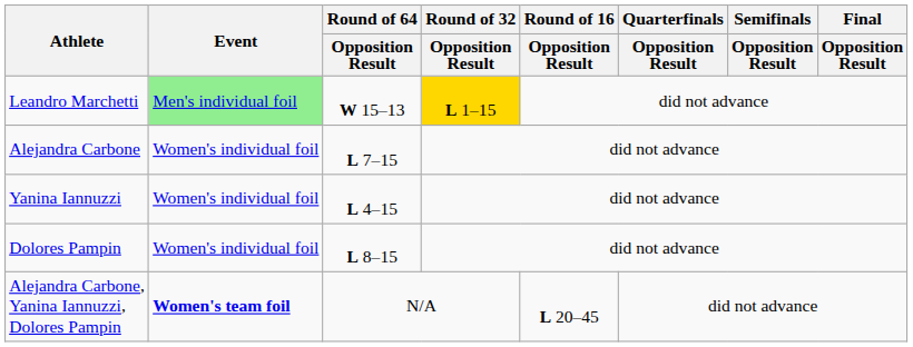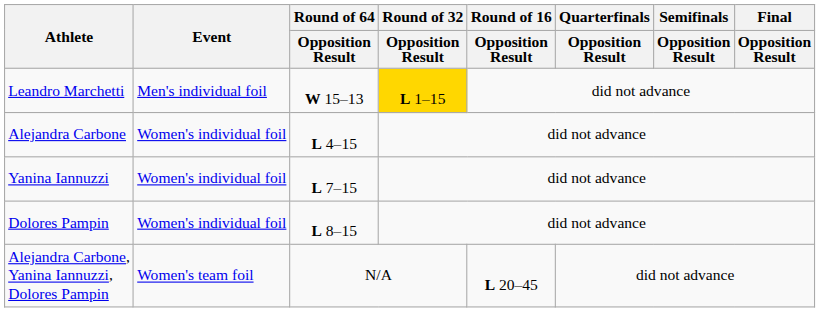Leandro Marchetti | Event: lightgreen background -> no background
Alejandra Carbone | Round of 64 / Opposition Result: L 7–15 -> L 4–15
Yanina Iannuzzi | Round of 64 / Opposition Result: L 4–15 -> L 7–15
Alejandra Carbone, Yanina Iannuzzi, Dolores Pampin | Event: bold -> normal
